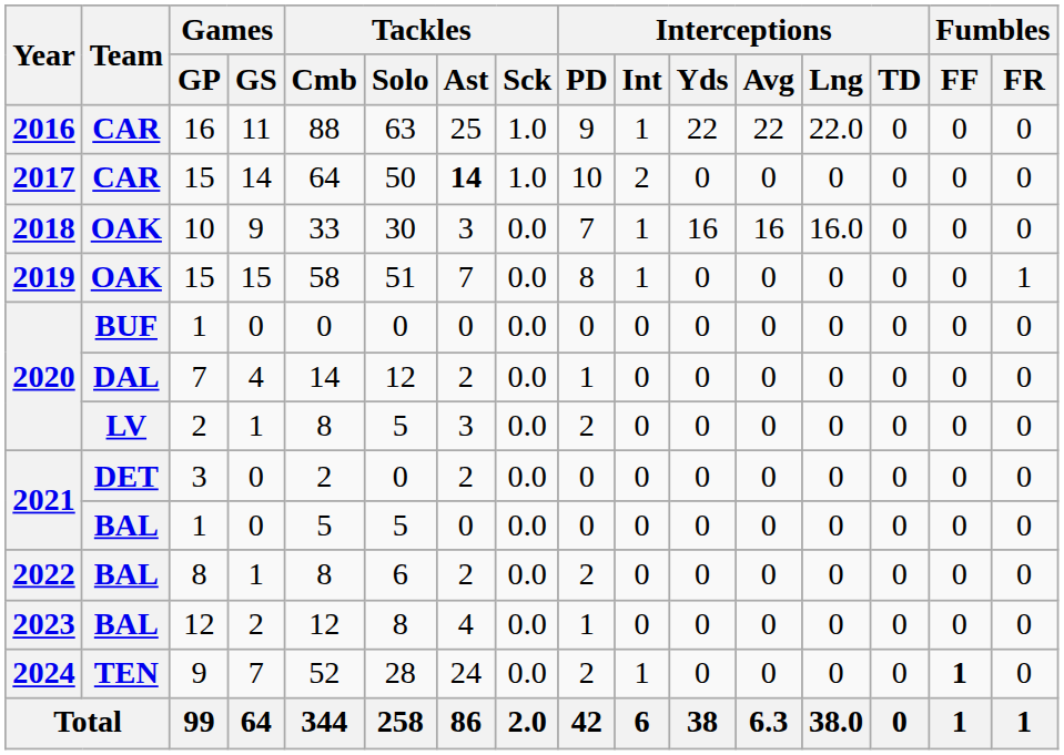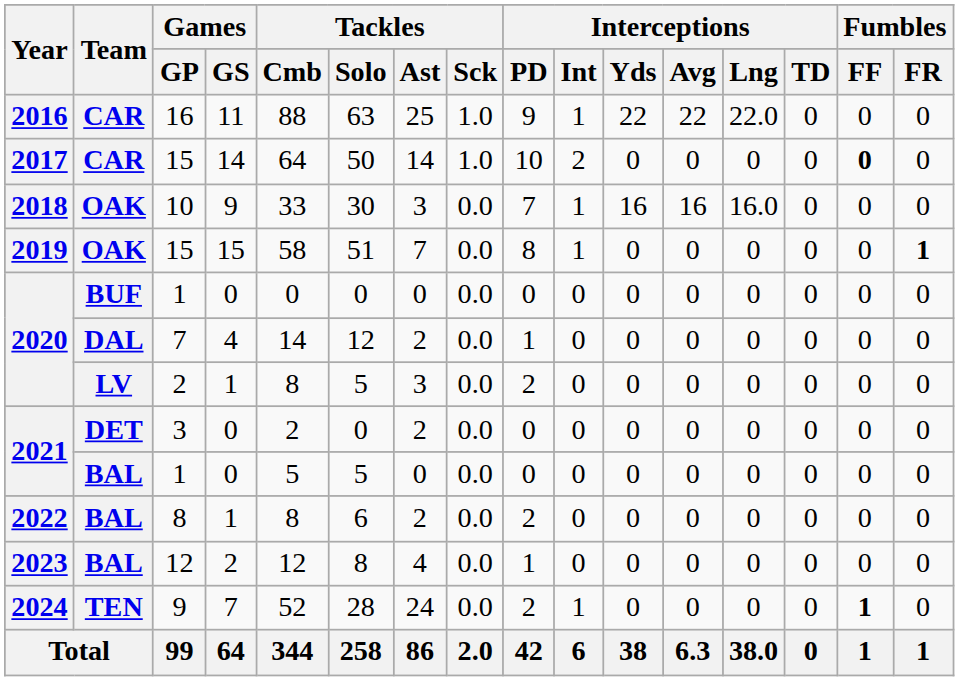2017 / 15 | Tackles / Ast: bold -> normal
2017 / 15 | Fumbles / FF: normal -> bold
2019 / 15 | Fumbles / FR: normal -> bold
